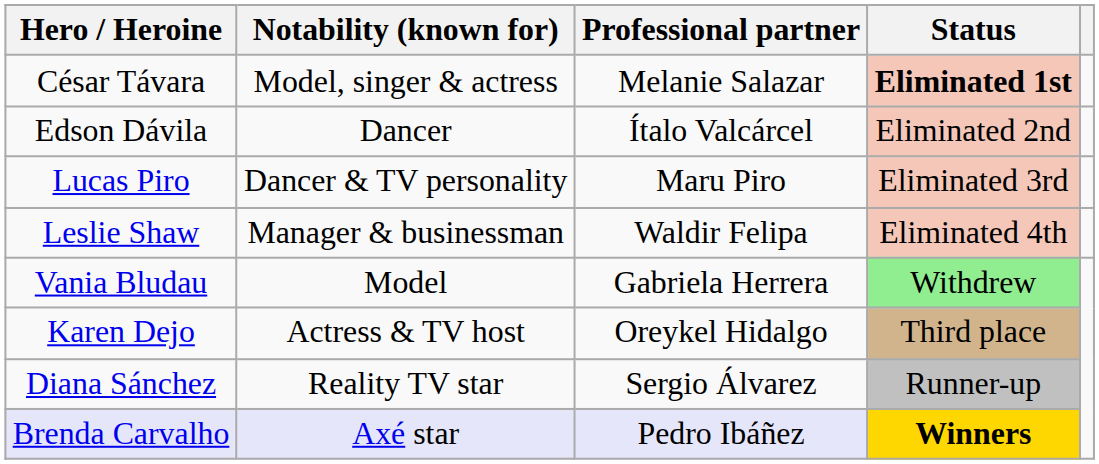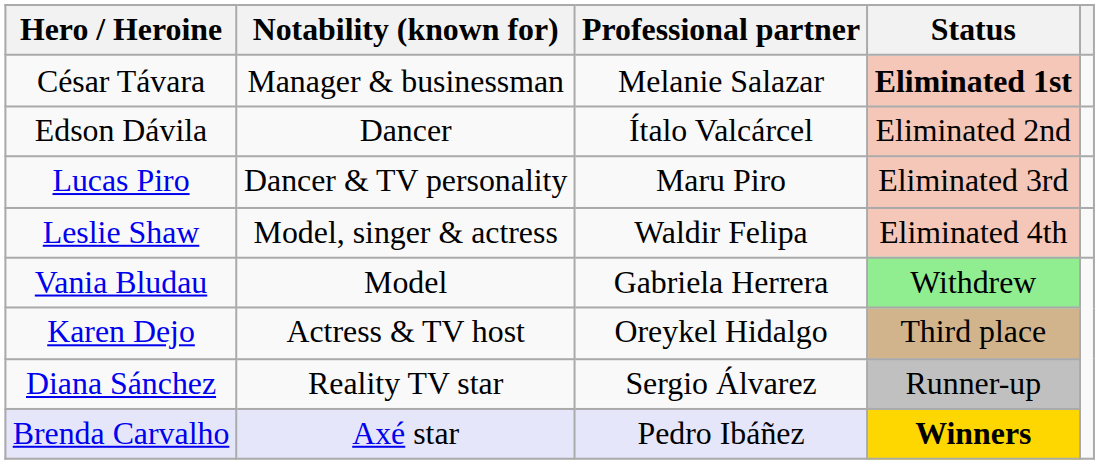César Távara | Notability (known for): Model, singer & actress -> Manager & businessman
Leslie Shaw | Notability (known for): Manager & businessman -> Model, singer & actress
